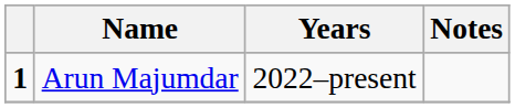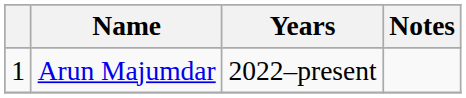Arun Majumdar | column 1: bold -> normal
